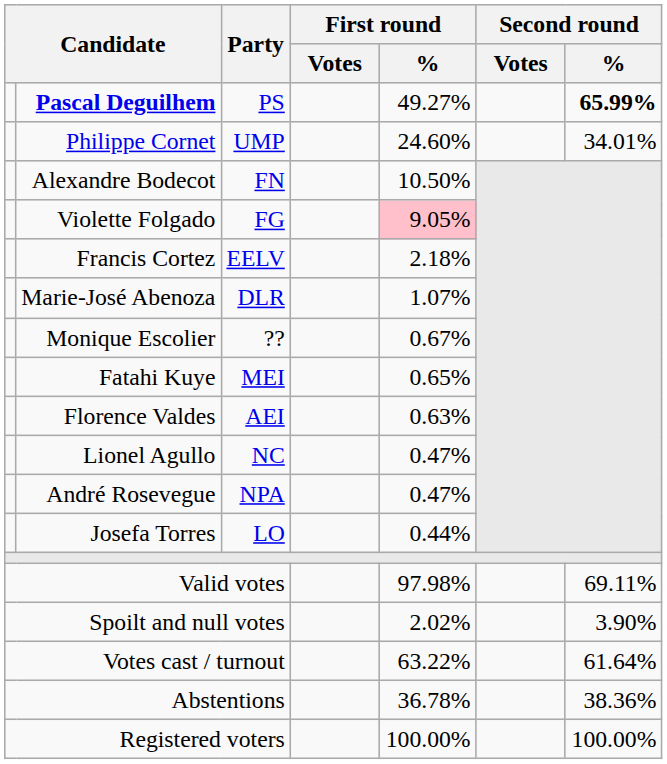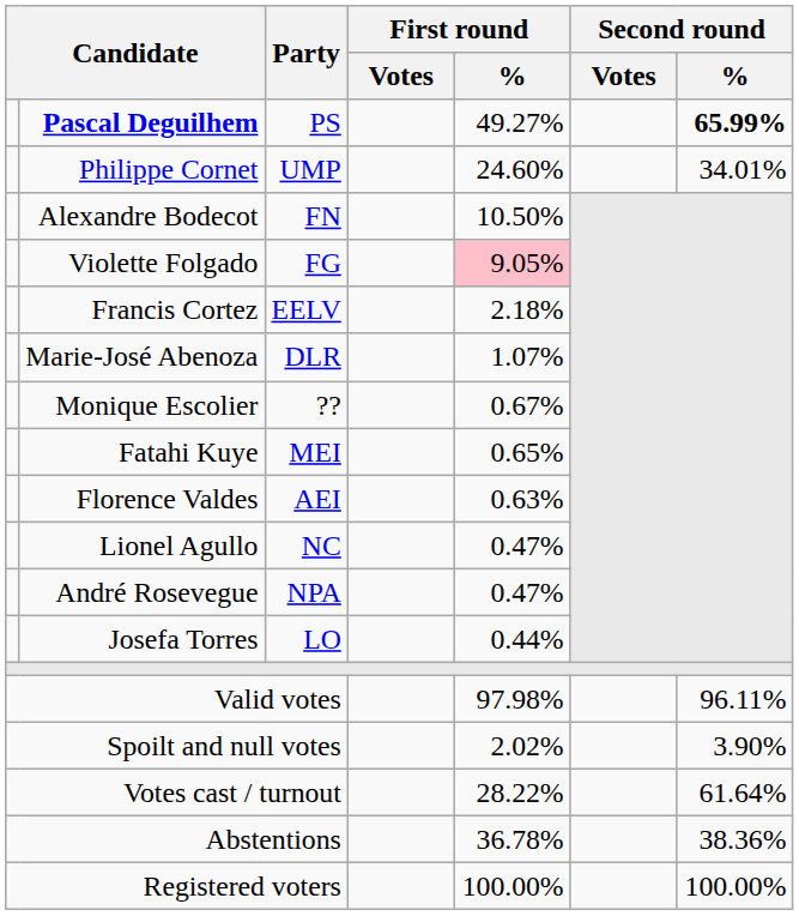Valid votes | Second round / %: 69.11% -> 96.11%
Votes cast / turnout | First round / %: 63.22% -> 28.22%
